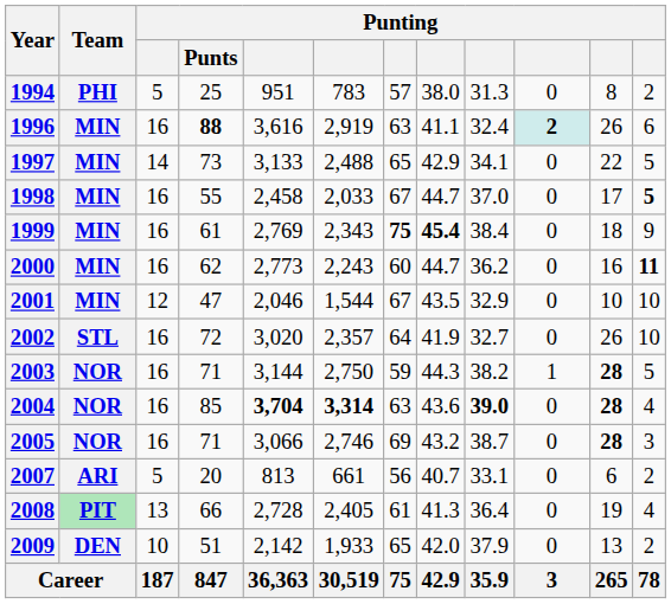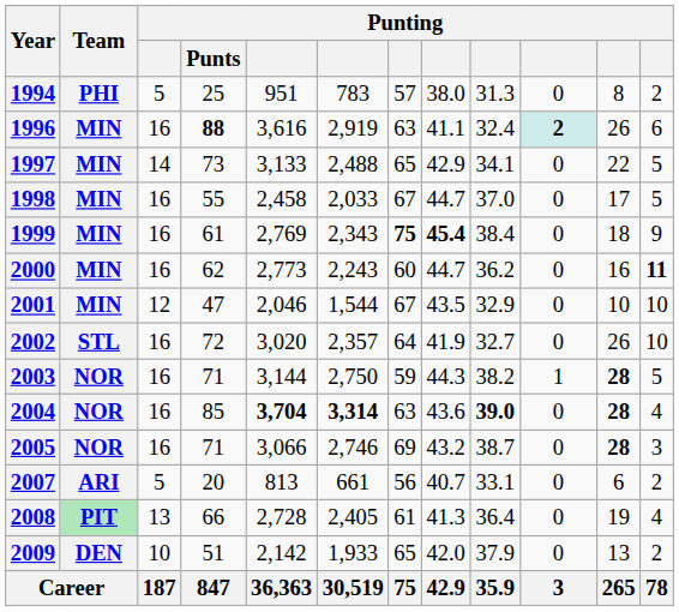1998 | column 12: bold -> normal
